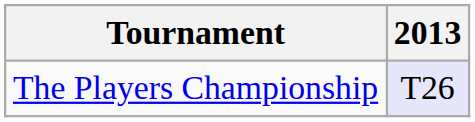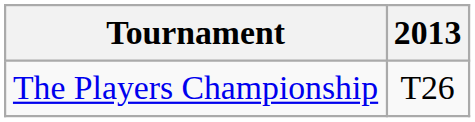The Players Championship | 2013: lavender background -> no background
